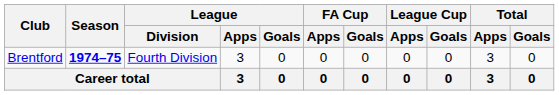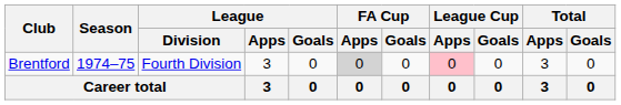Brentford | Season: bold -> normal
Brentford | FA Cup / Apps: no background -> lightgrey background
Brentford | League Cup / Apps: no background -> pink background
